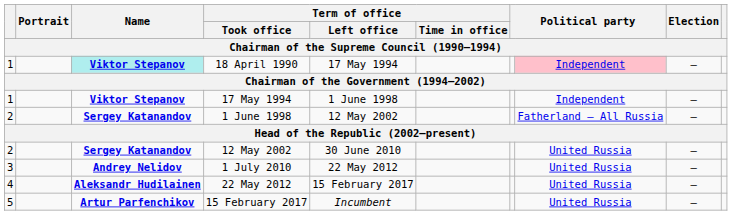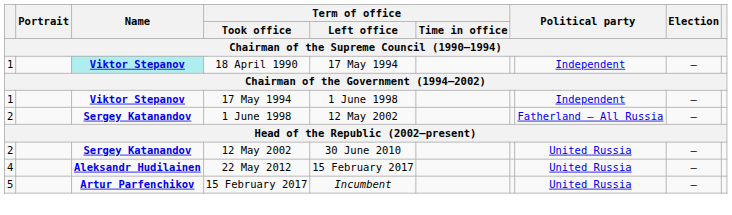18 April 1990 | column 8: pink background -> no background
- row: 3 | Andrey Nelidov | 1 July 2010 | 22 May 2012 | United Russia | –
